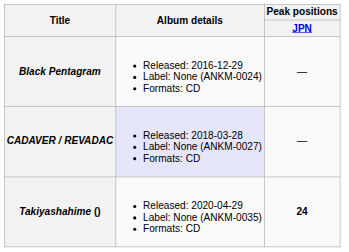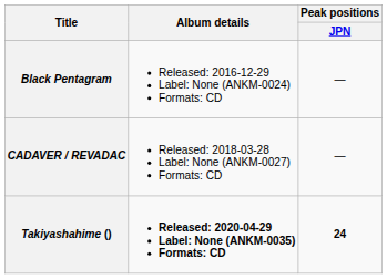CADAVER / REVADAC | Album details: lavender background -> no background
Takiyashahime () | Album details: normal -> bold
